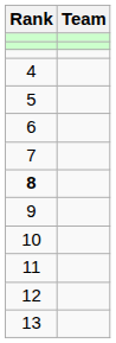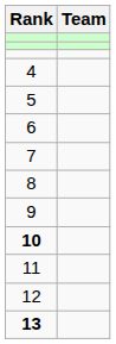row 9 | Rank: bold -> normal
row 11 | Rank: normal -> bold
row 14 | Rank: normal -> bold
